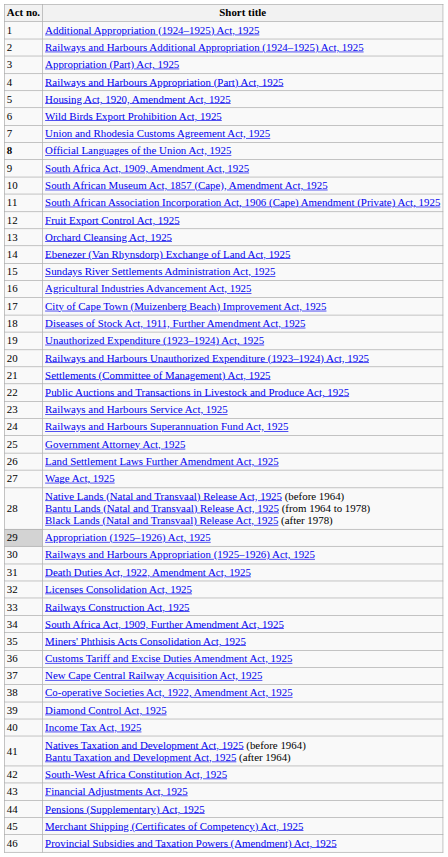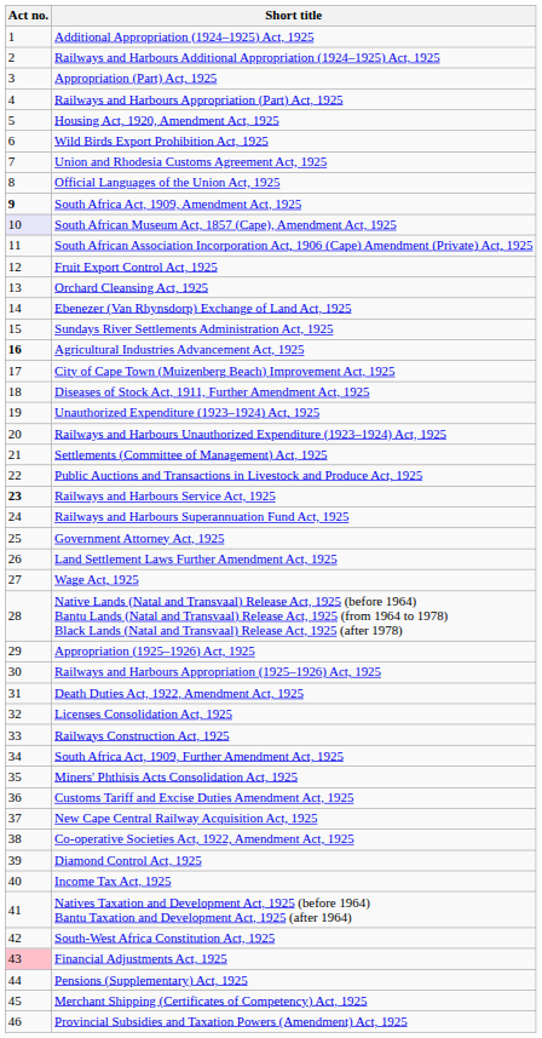Official Languages of the Union Act, 1925 | Act no.: bold -> normal
South Africa Act, 1909, Amendment Act, 1925 | Act no.: normal -> bold
South African Museum Act, 1857 (Cape), Amendment Act, 1925 | Act no.: no background -> lavender background
Agricultural Industries Advancement Act, 1925 | Act no.: normal -> bold
Railways and Harbours Service Act, 1925 | Act no.: normal -> bold
Appropriation (1925–1926) Act, 1925 | Act no.: lightgrey background -> no background
Financial Adjustments Act, 1925 | Act no.: no background -> pink background
